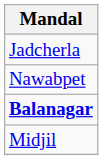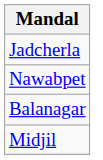row 4 | column 1: bold -> normal
